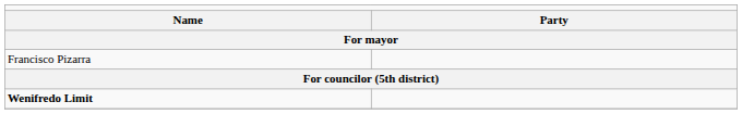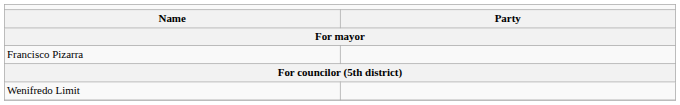Wenifredo Limit | column 1: bold -> normal
